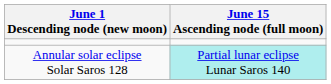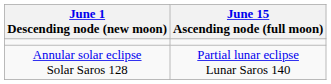Annular solar eclipse Solar Saros 128 | June 15 Ascending node (full moon): paleturquoise background -> no background
